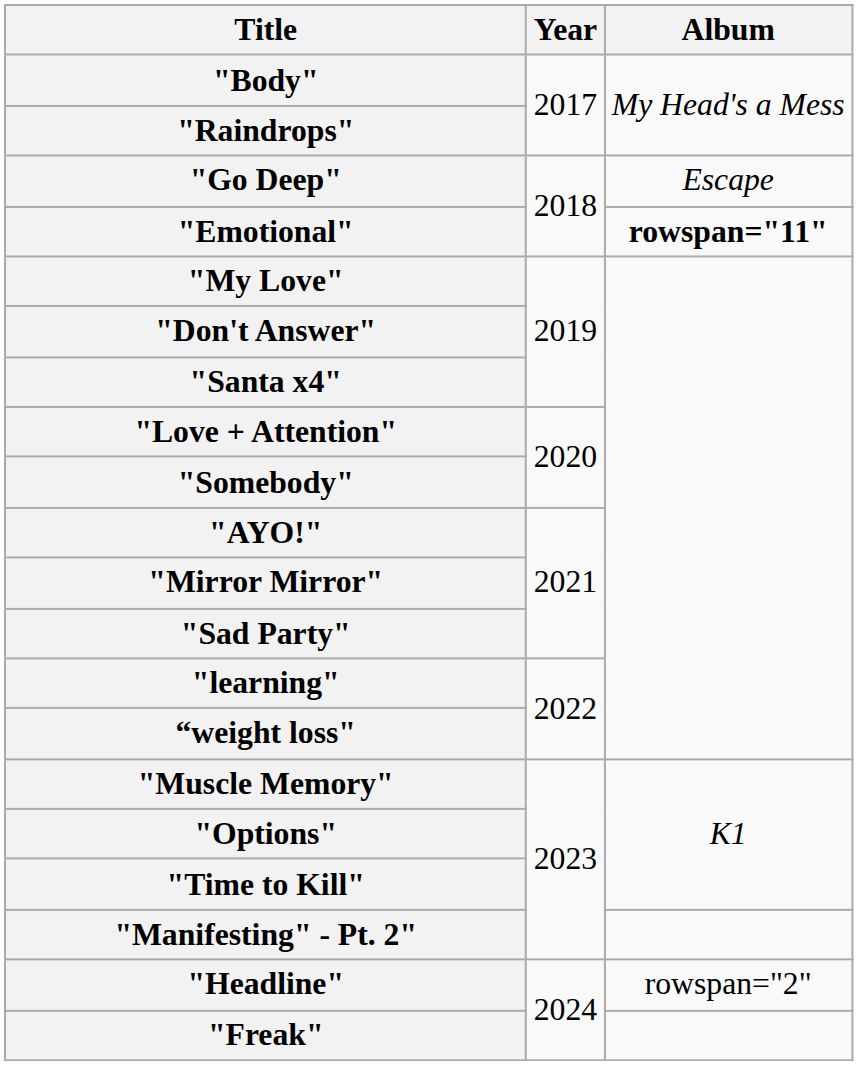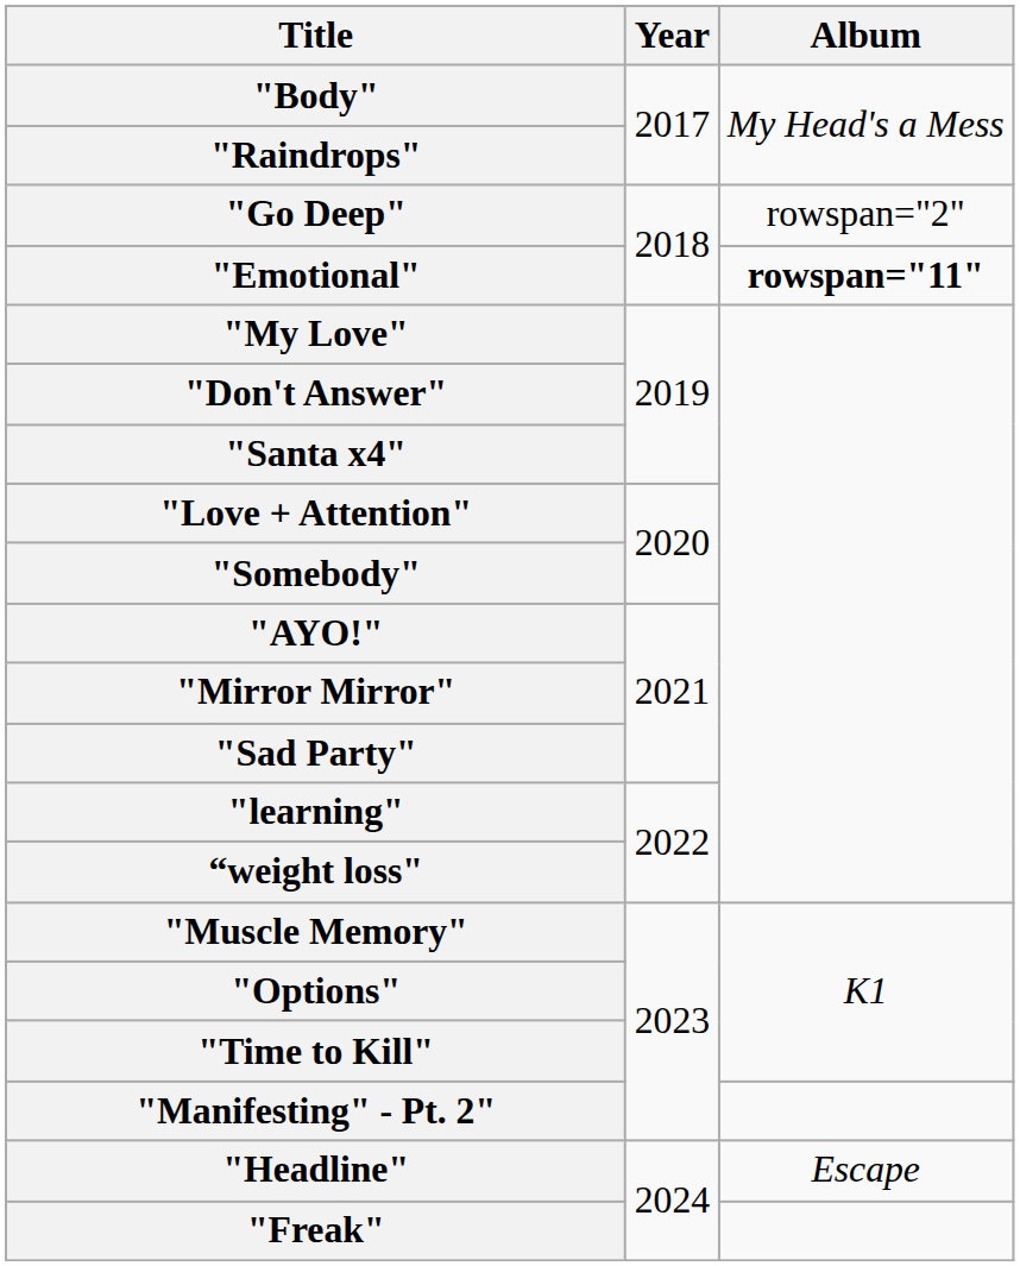"Go Deep" | Album: Escape -> rowspan="2"
"Headline" | Album: rowspan="2" -> Escape
